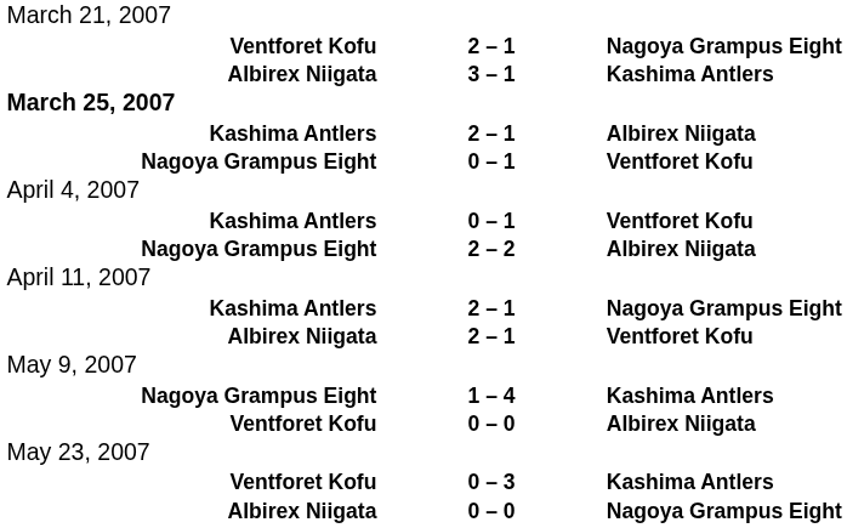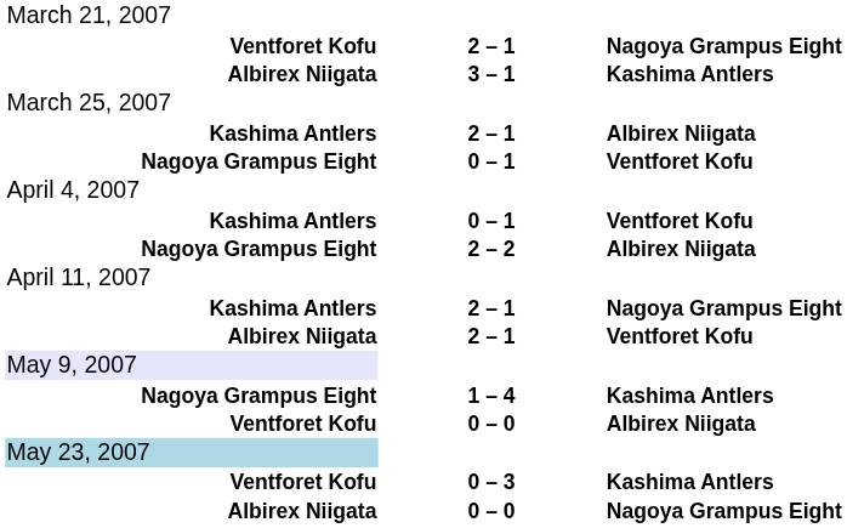March 25, 2007 | column 1: bold -> normal
May 9, 2007 | column 1: no background -> lavender background
May 23, 2007 | column 1: no background -> lightblue background
